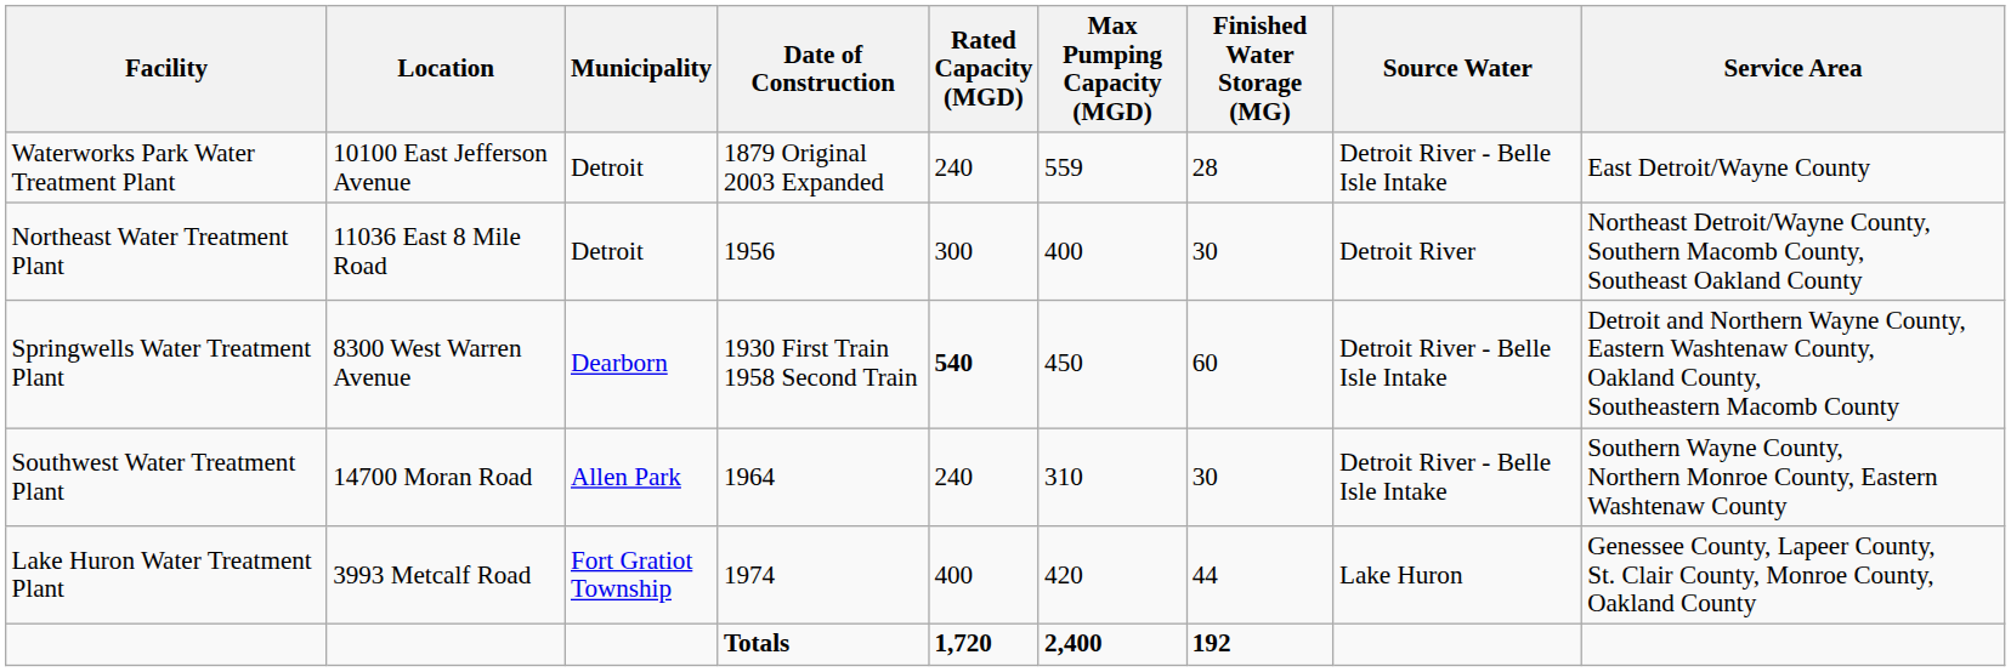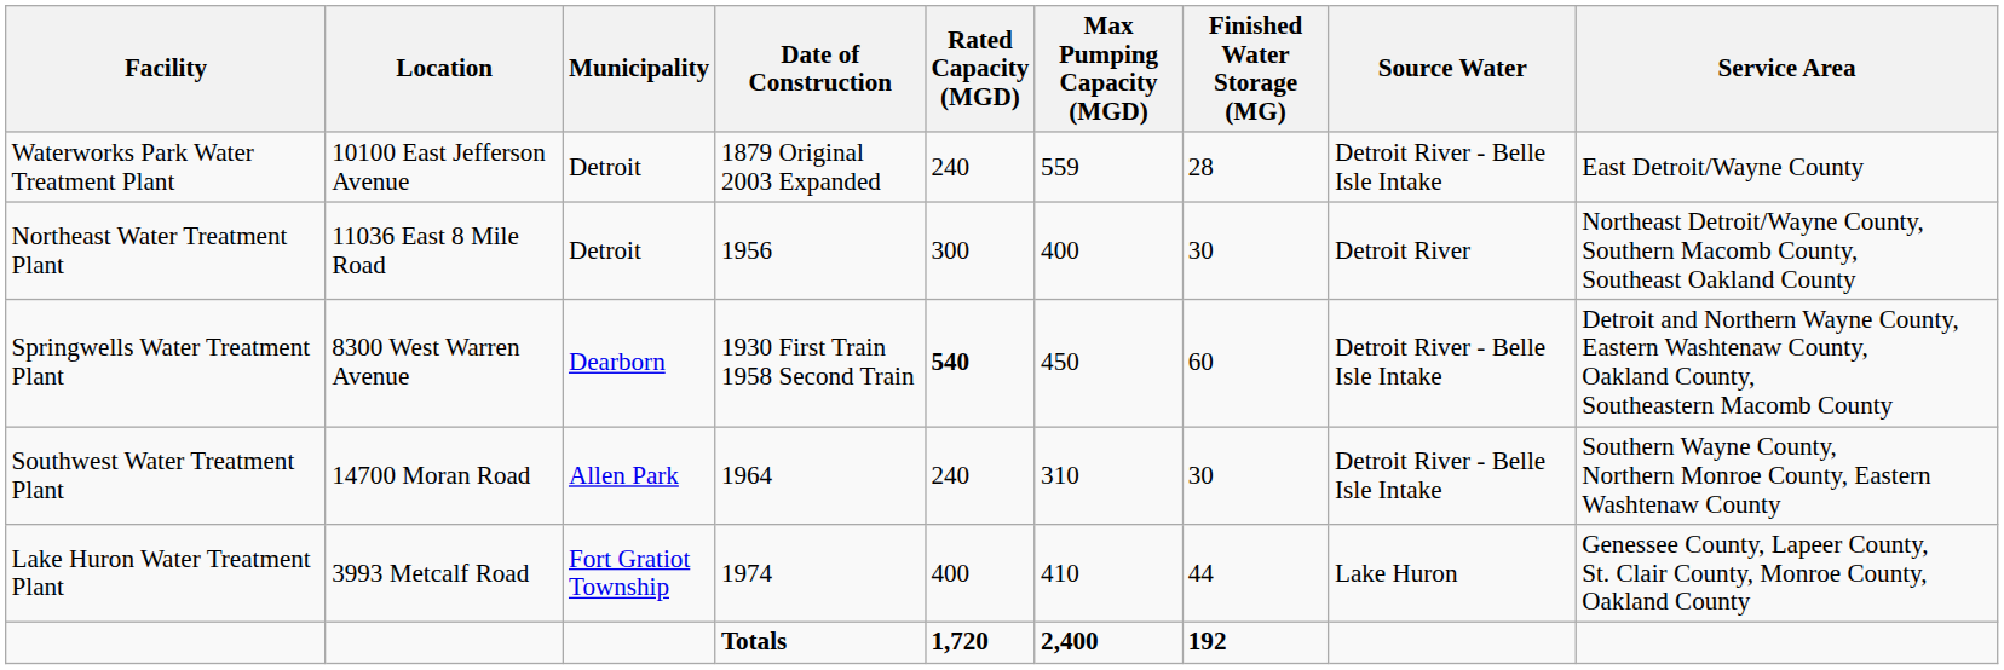Lake Huron Water Treatment Plant | Max Pumping Capacity (MGD): 420 -> 410
